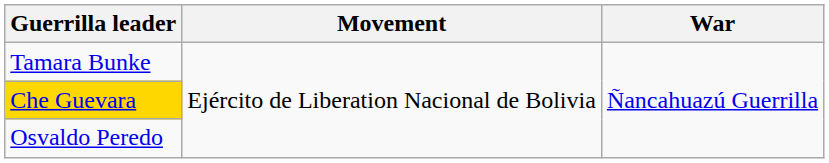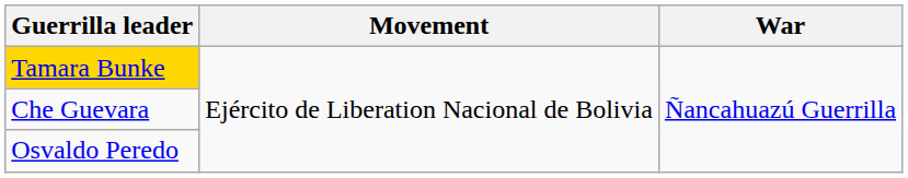Tamara Bunke | Guerrilla leader: no background -> gold background
Che Guevara | Guerrilla leader: gold background -> no background
